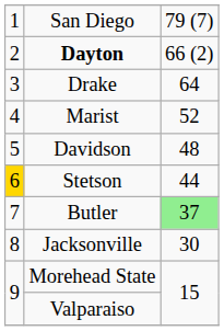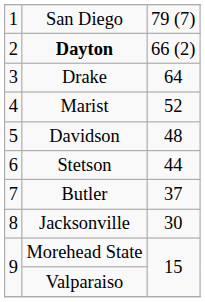Stetson | column 1: gold background -> no background
Butler | column 3: lightgreen background -> no background
